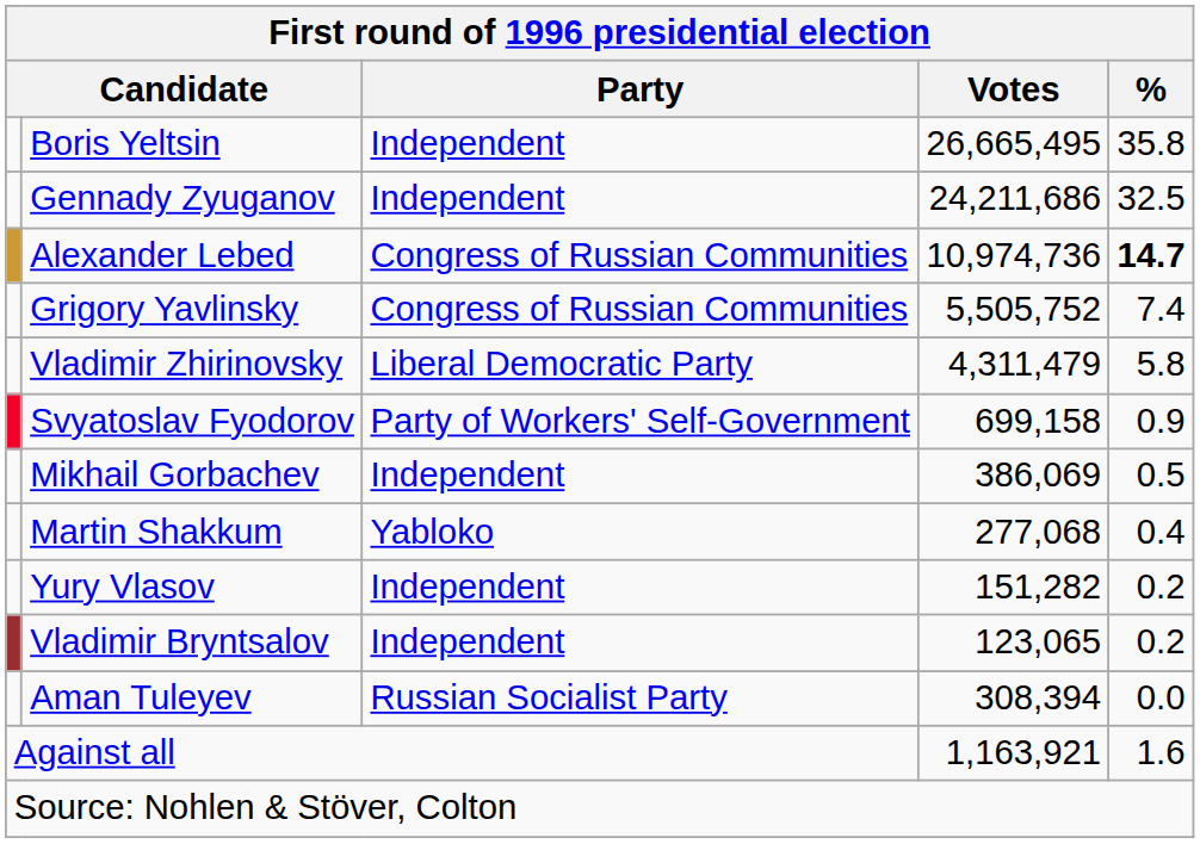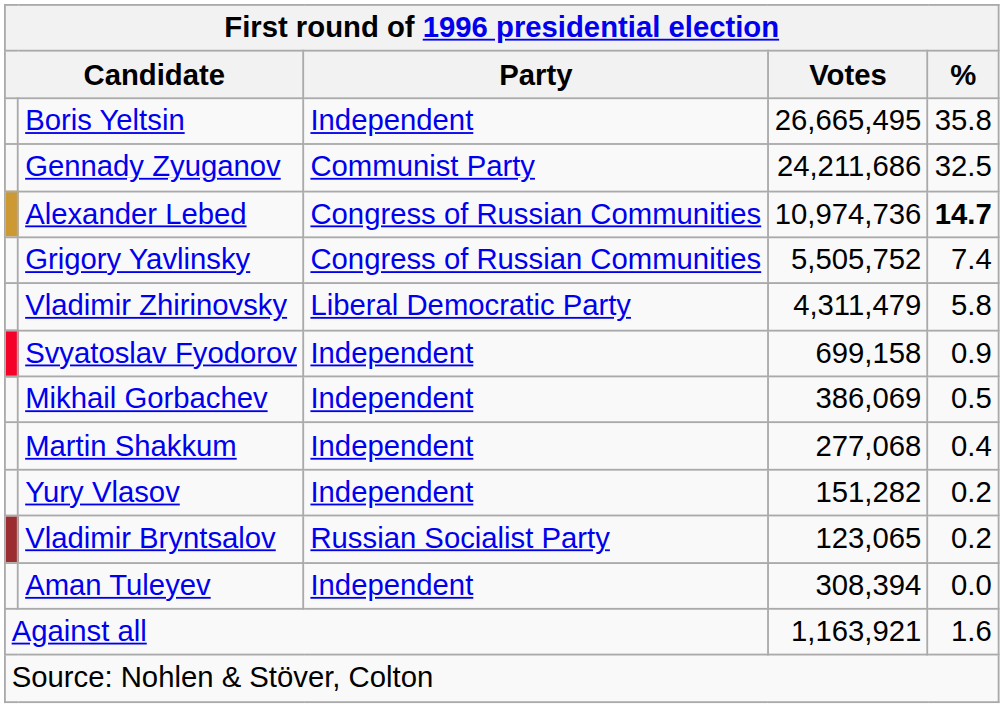Gennady Zyuganov | Party: Independent -> Communist Party
Svyatoslav Fyodorov | Party: Party of Workers' Self-Government -> Independent
Martin Shakkum | Party: Yabloko -> Independent
Vladimir Bryntsalov | Party: Independent -> Russian Socialist Party
Aman Tuleyev | Party: Russian Socialist Party -> Independent
